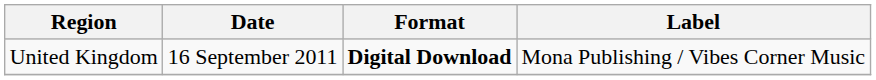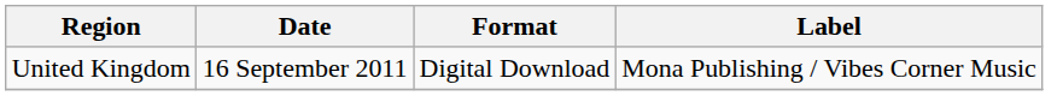United Kingdom | Format: bold -> normal
